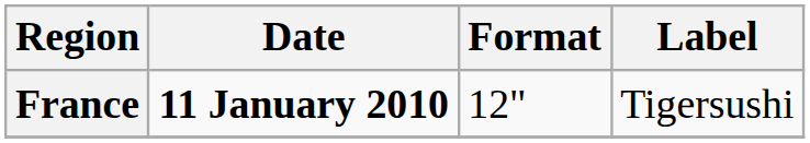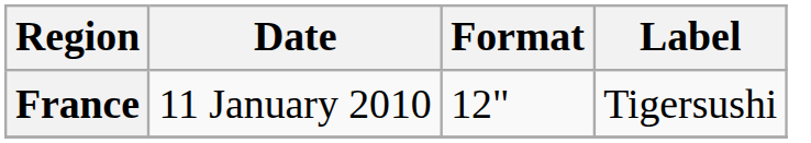France | Date: bold -> normal
